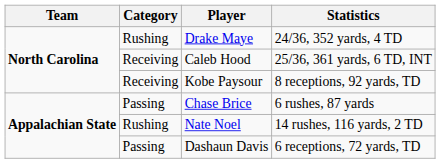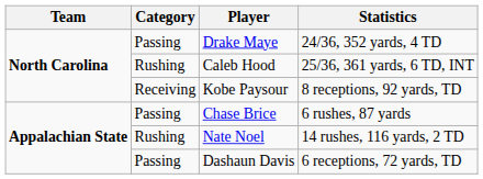Drake Maye | Category: Rushing -> Passing
Caleb Hood | Category: Receiving -> Rushing
